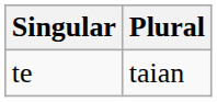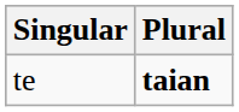te | Plural: normal -> bold
